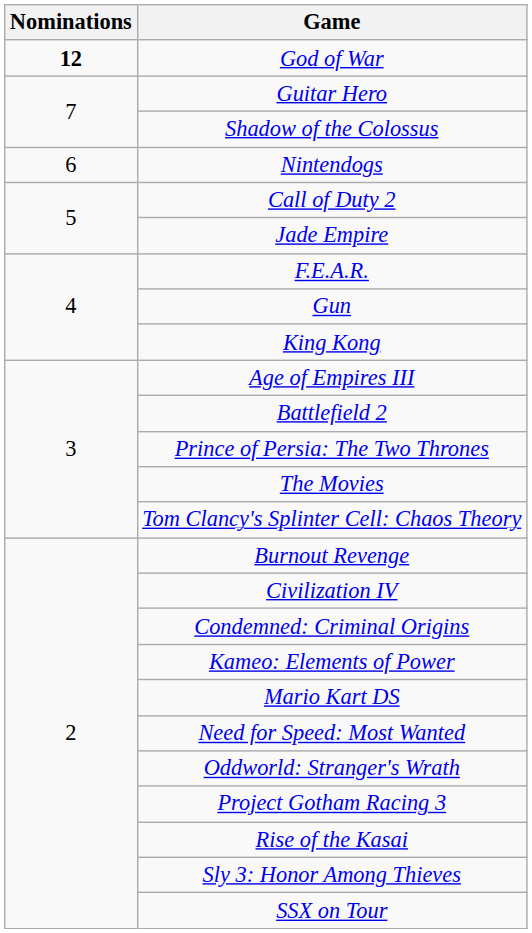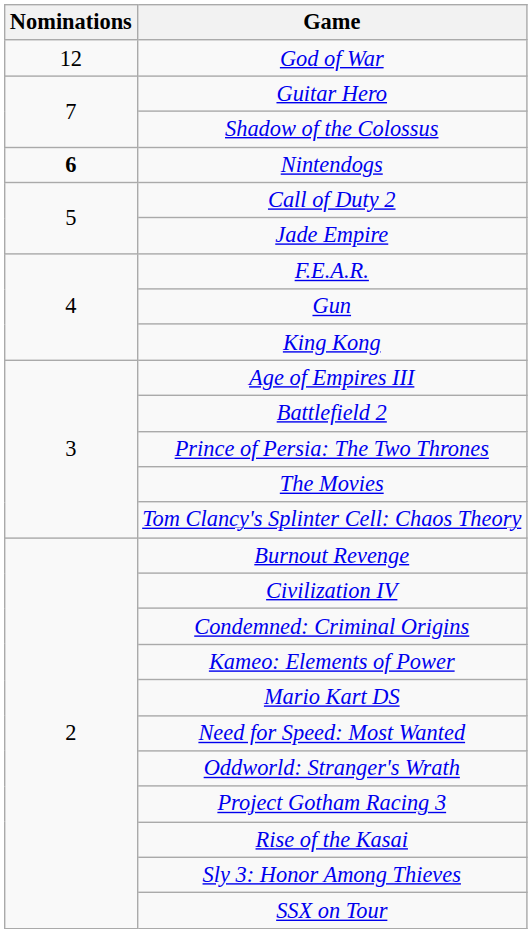God of War | Nominations: bold -> normal
Nintendogs | Nominations: normal -> bold
